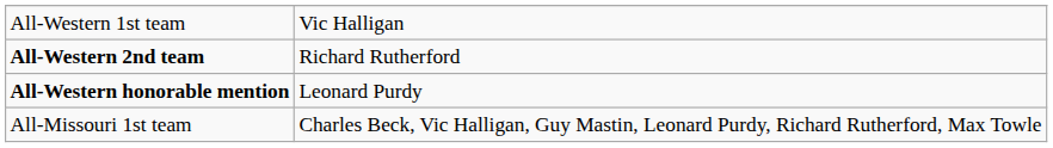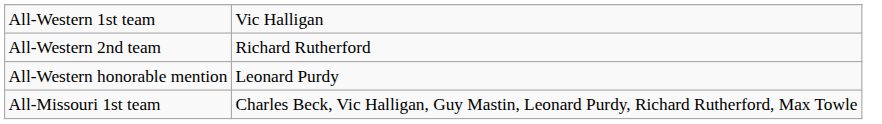row 2 | column 1: bold -> normal
row 3 | column 1: bold -> normal
